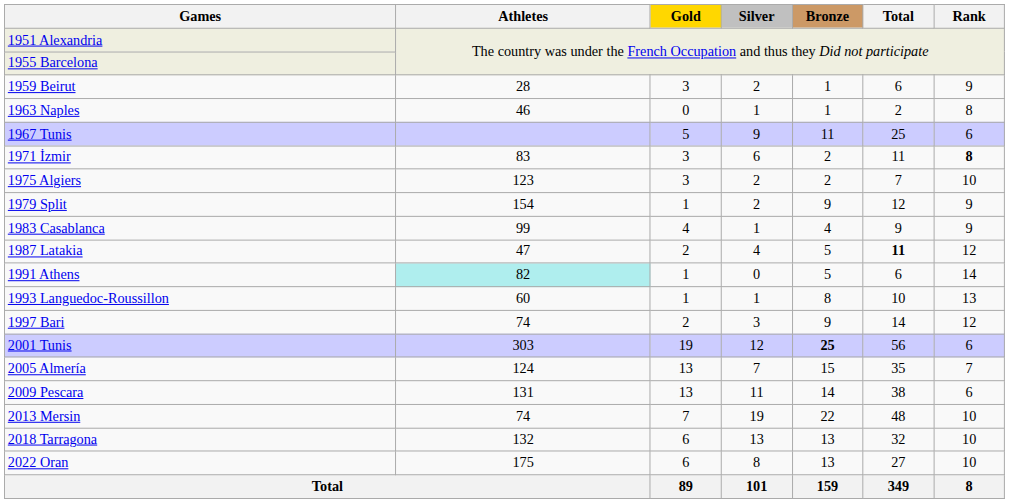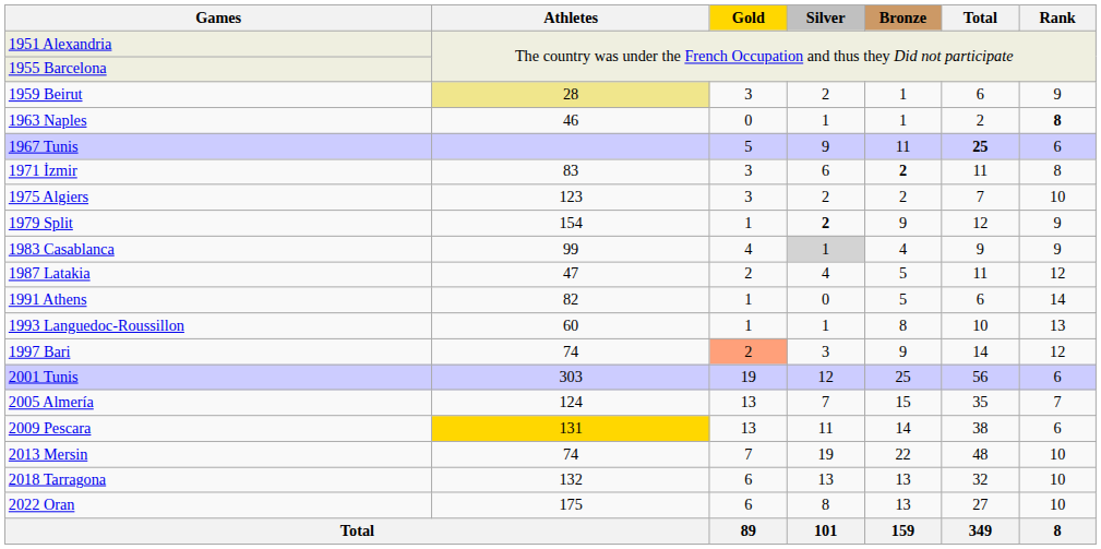1959 Beirut | Athletes: no background -> khaki background
1963 Naples | Rank: normal -> bold
1967 Tunis | Total: normal -> bold
1971 İzmir | Bronze: normal -> bold
1971 İzmir | Rank: bold -> normal
1979 Split | Silver: normal -> bold
1983 Casablanca | Silver: no background -> lightgrey background
1987 Latakia | Total: bold -> normal
1991 Athens | Athletes: paleturquoise background -> no background
1997 Bari | Gold: no background -> lightsalmon background
2001 Tunis | Bronze: bold -> normal
2009 Pescara | Athletes: no background -> gold background
